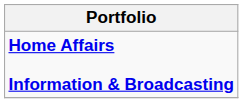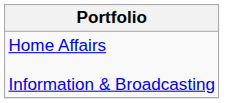row 2 | column 1: bold -> normal
